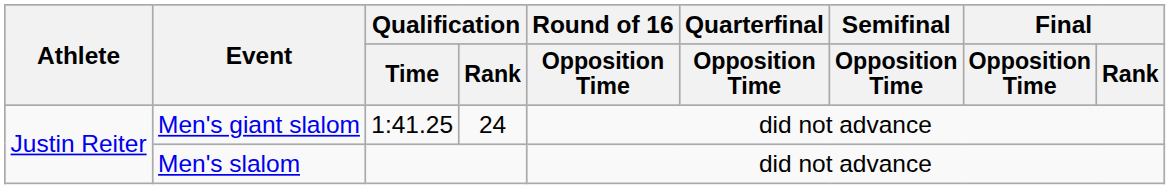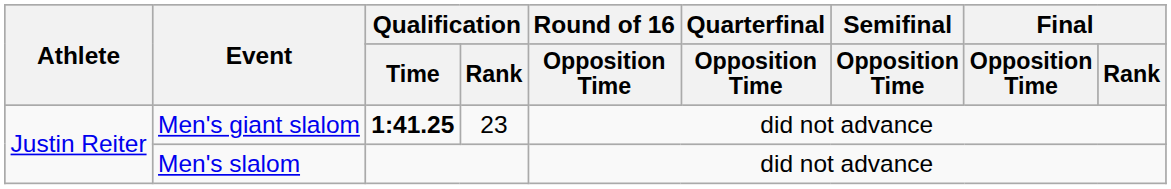Men's giant slalom | Qualification / Time: normal -> bold
Men's giant slalom | Qualification / Rank: 24 -> 23
